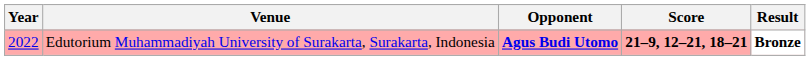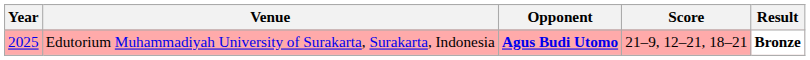row 2 | Year: 2022 -> 2025
row 2 | Score: bold -> normal
